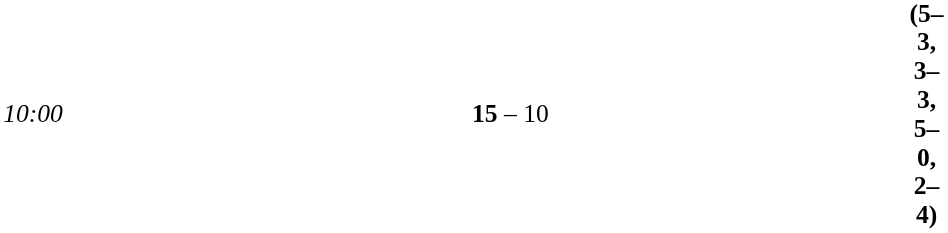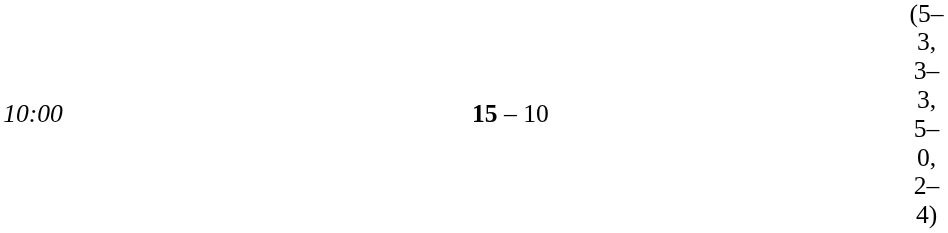10:00 | column 3: bold -> normal
